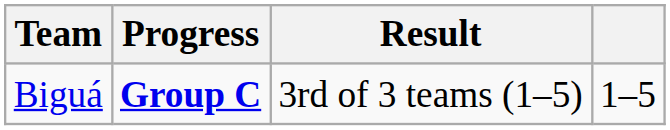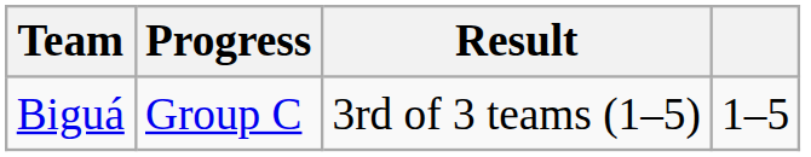Biguá | Progress: bold -> normal
